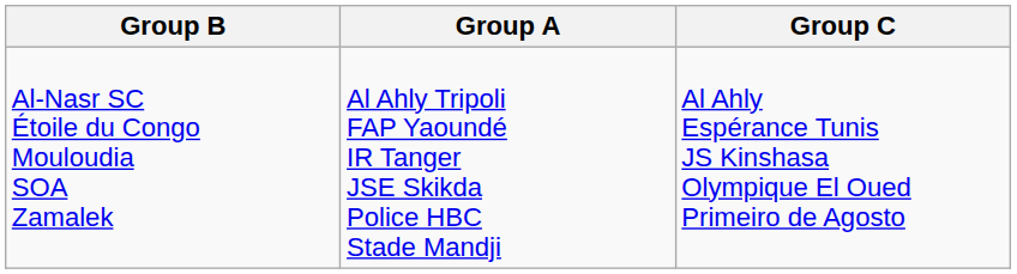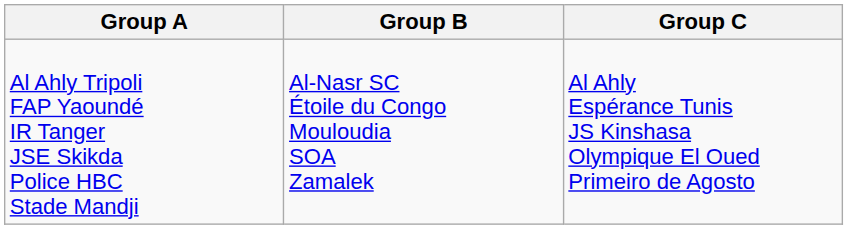columns swapped: Group A <-> Group B
